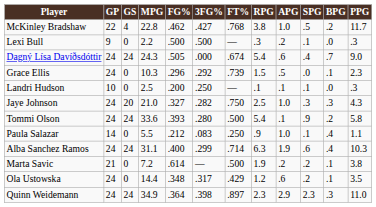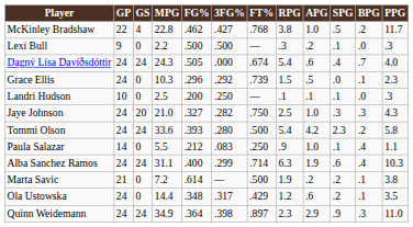Dagný Lísa Davíðsdóttir | PPG: 9.0 -> 4.0
Tommi Olson | APG: .1 -> 4.2
Tommi Olson | SPG: .9 -> 2.3
Quinn Weidemann | SPG: 2.3 -> .9
